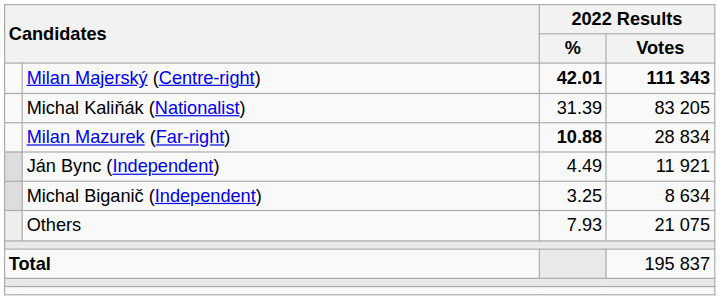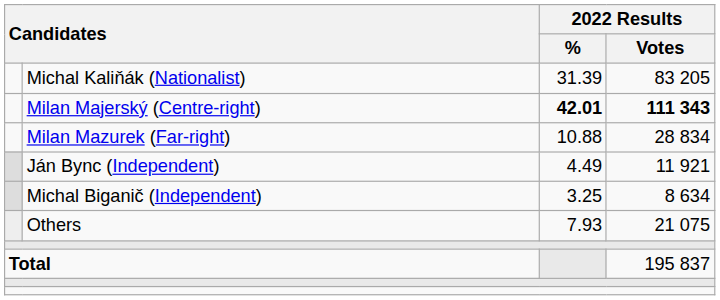rows swapped: Milan Majerský (Centre-right) <-> Michal Kaliňák (Nationalist)
Milan Mazurek (Far-right) | 2022 Results / %: bold -> normal
